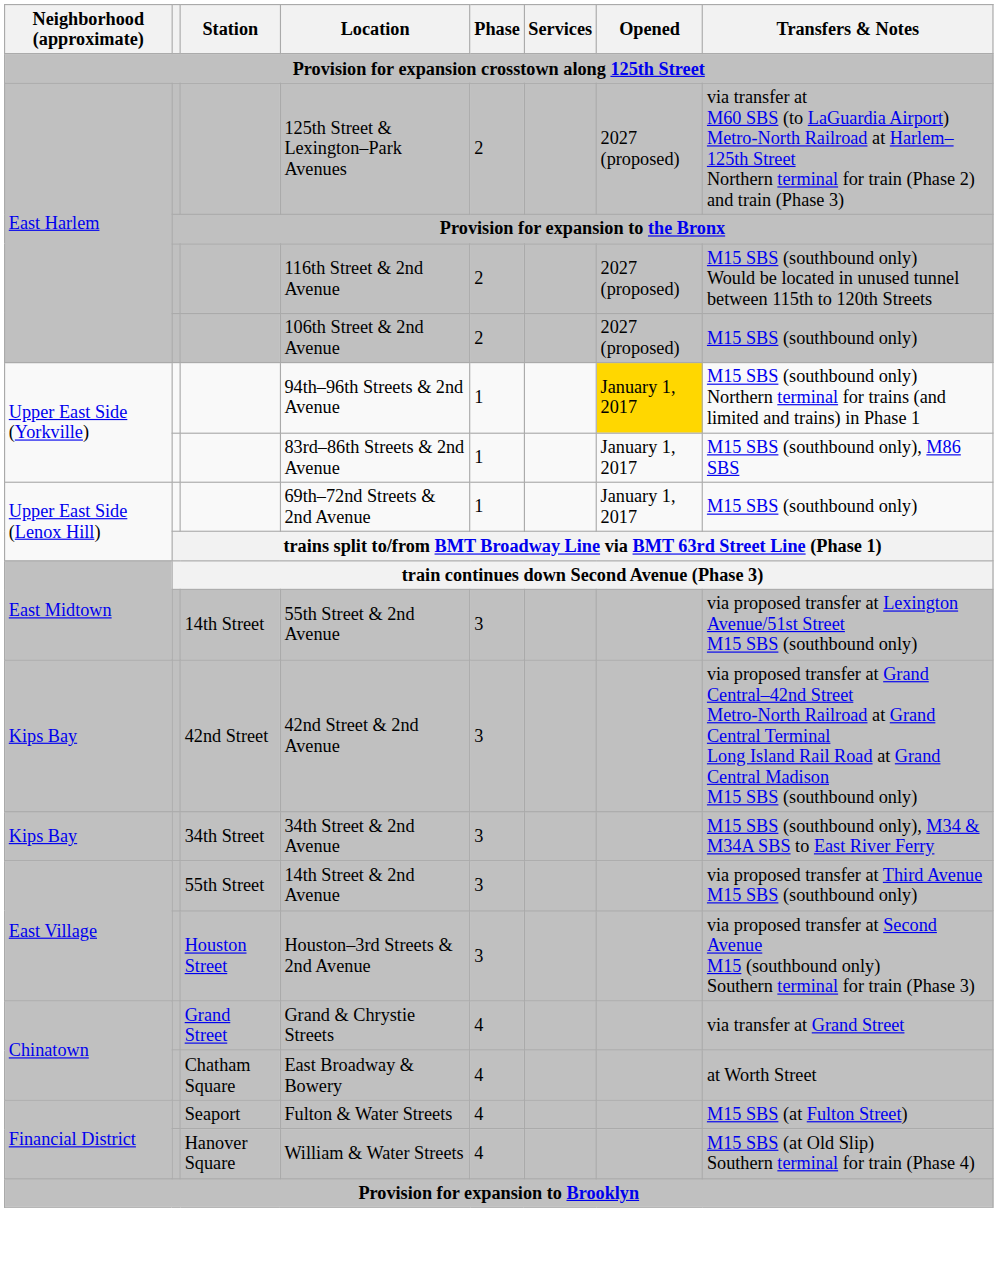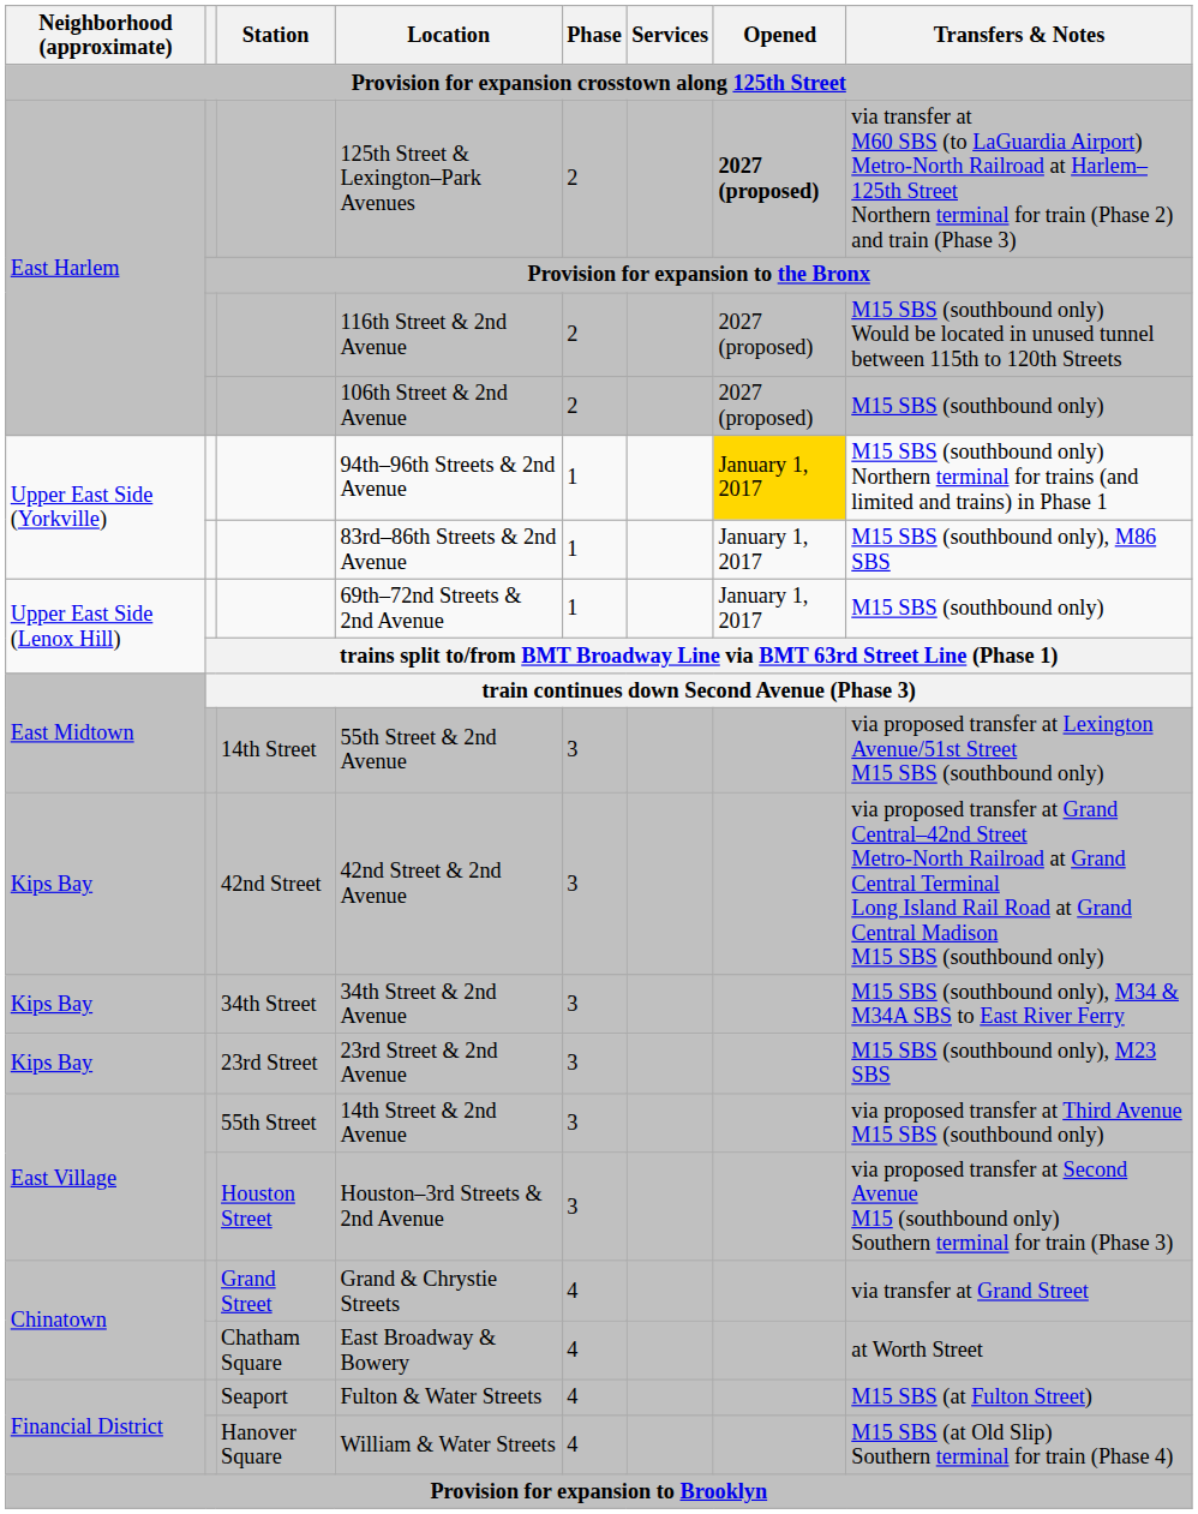125th Street & Lexington–Park Avenues | Opened: normal -> bold
+ row: Kips Bay | 23rd Street | 23rd Street & 2nd Avenue | 3 | M15 SBS (southbound only), M23 SBS
